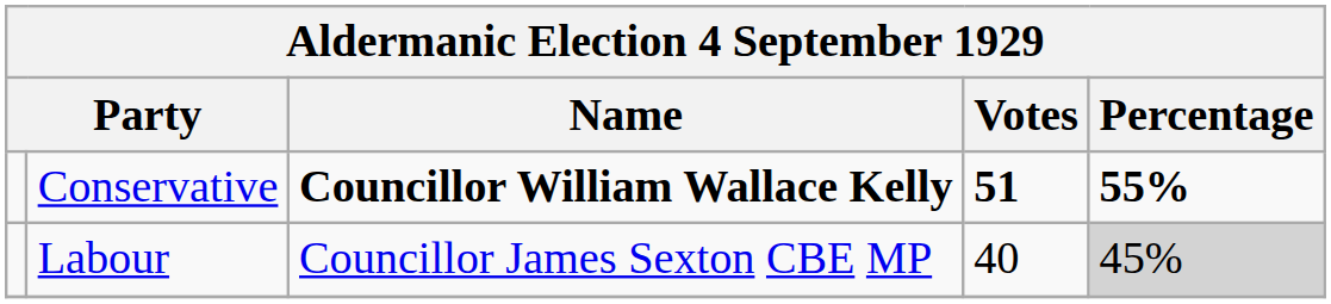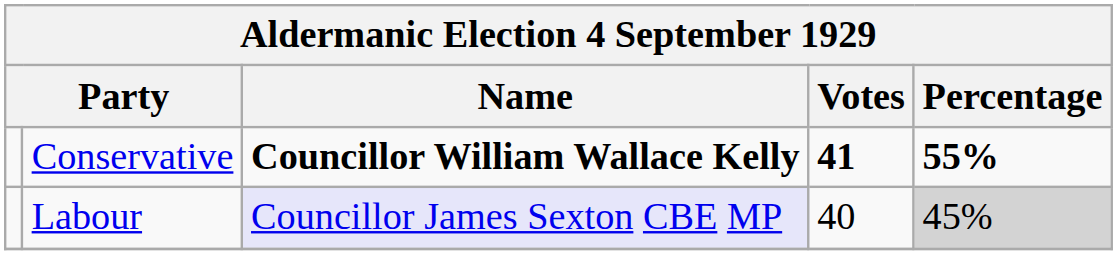Conservative | Votes: 51 -> 41
Labour | Name: no background -> lavender background
